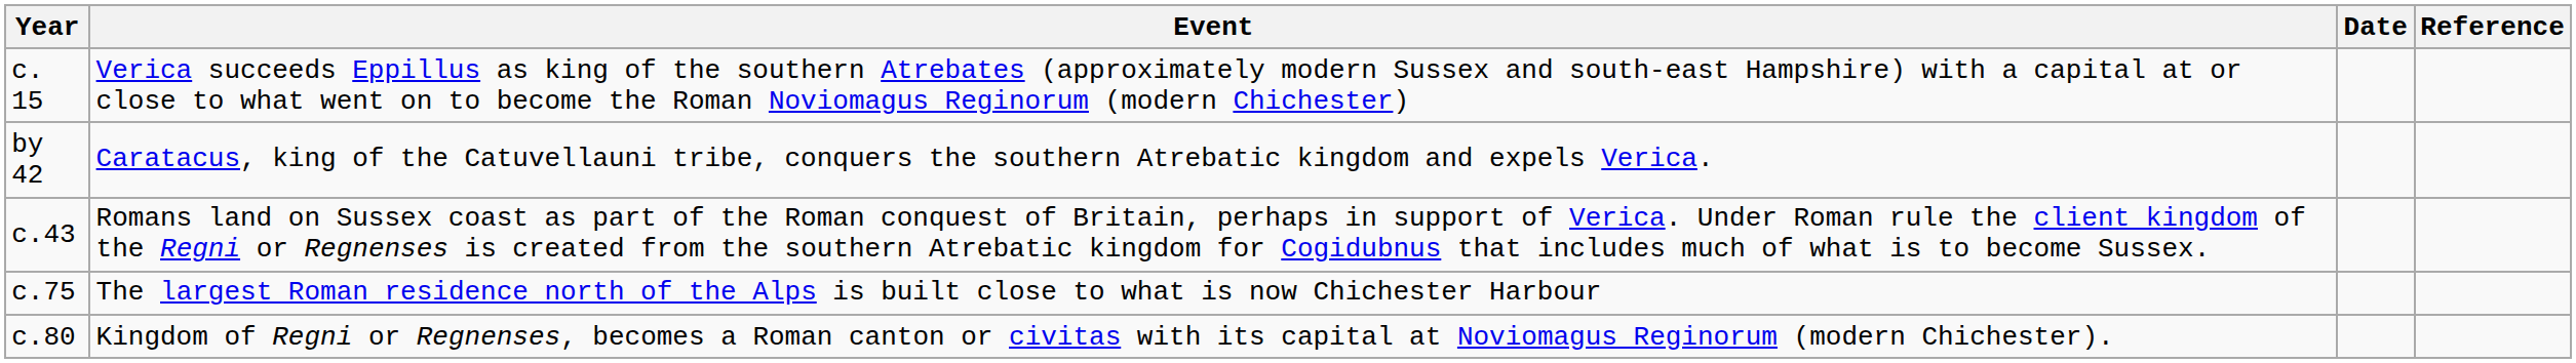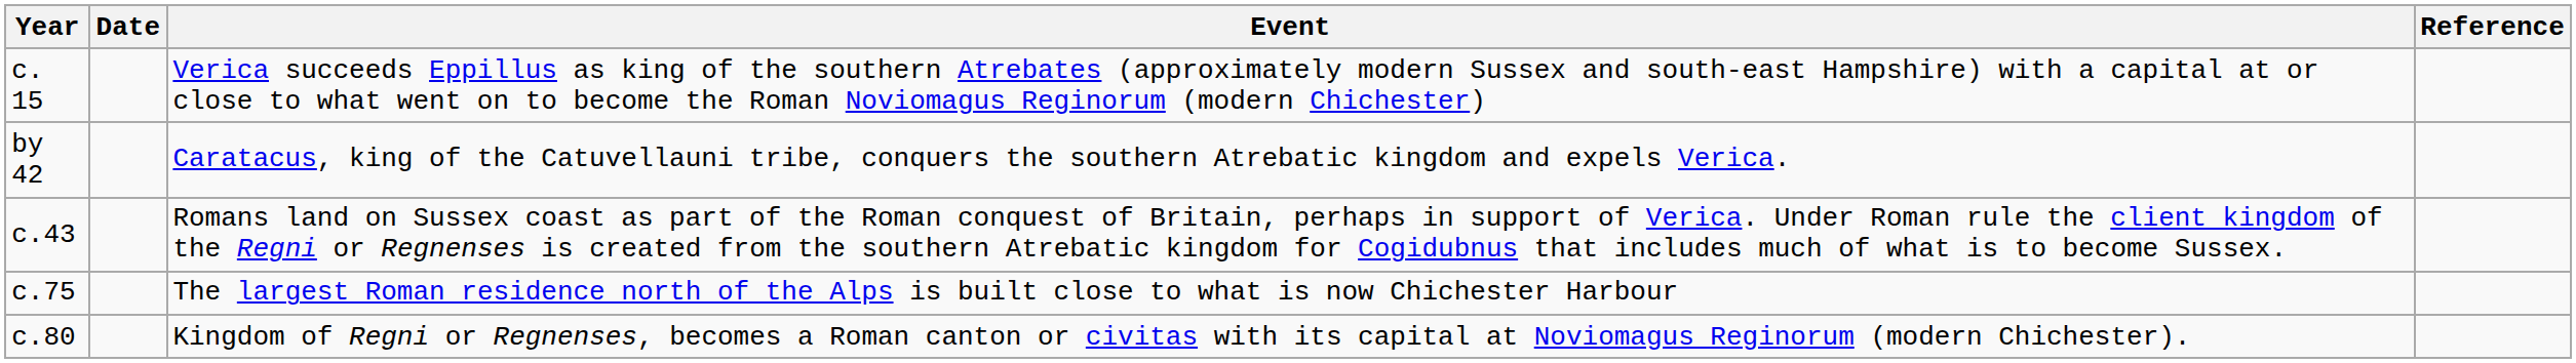columns swapped: Date <-> Event
